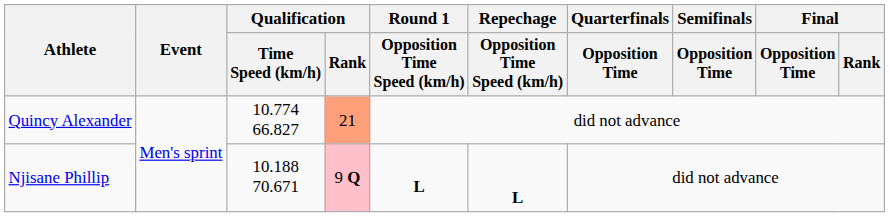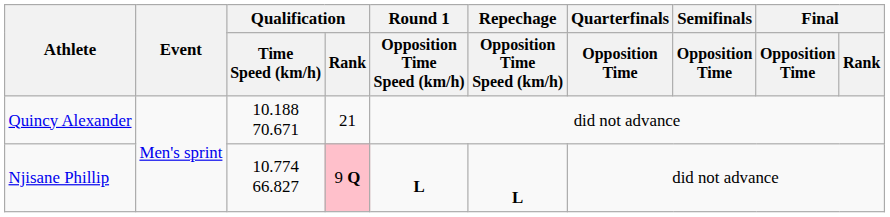Quincy Alexander | Qualification / Time Speed (km/h): 10.774 66.827 -> 10.188 70.671
Quincy Alexander | Qualification / Rank: lightsalmon background -> no background
Njisane Phillip | Qualification / Time Speed (km/h): 10.188 70.671 -> 10.774 66.827
